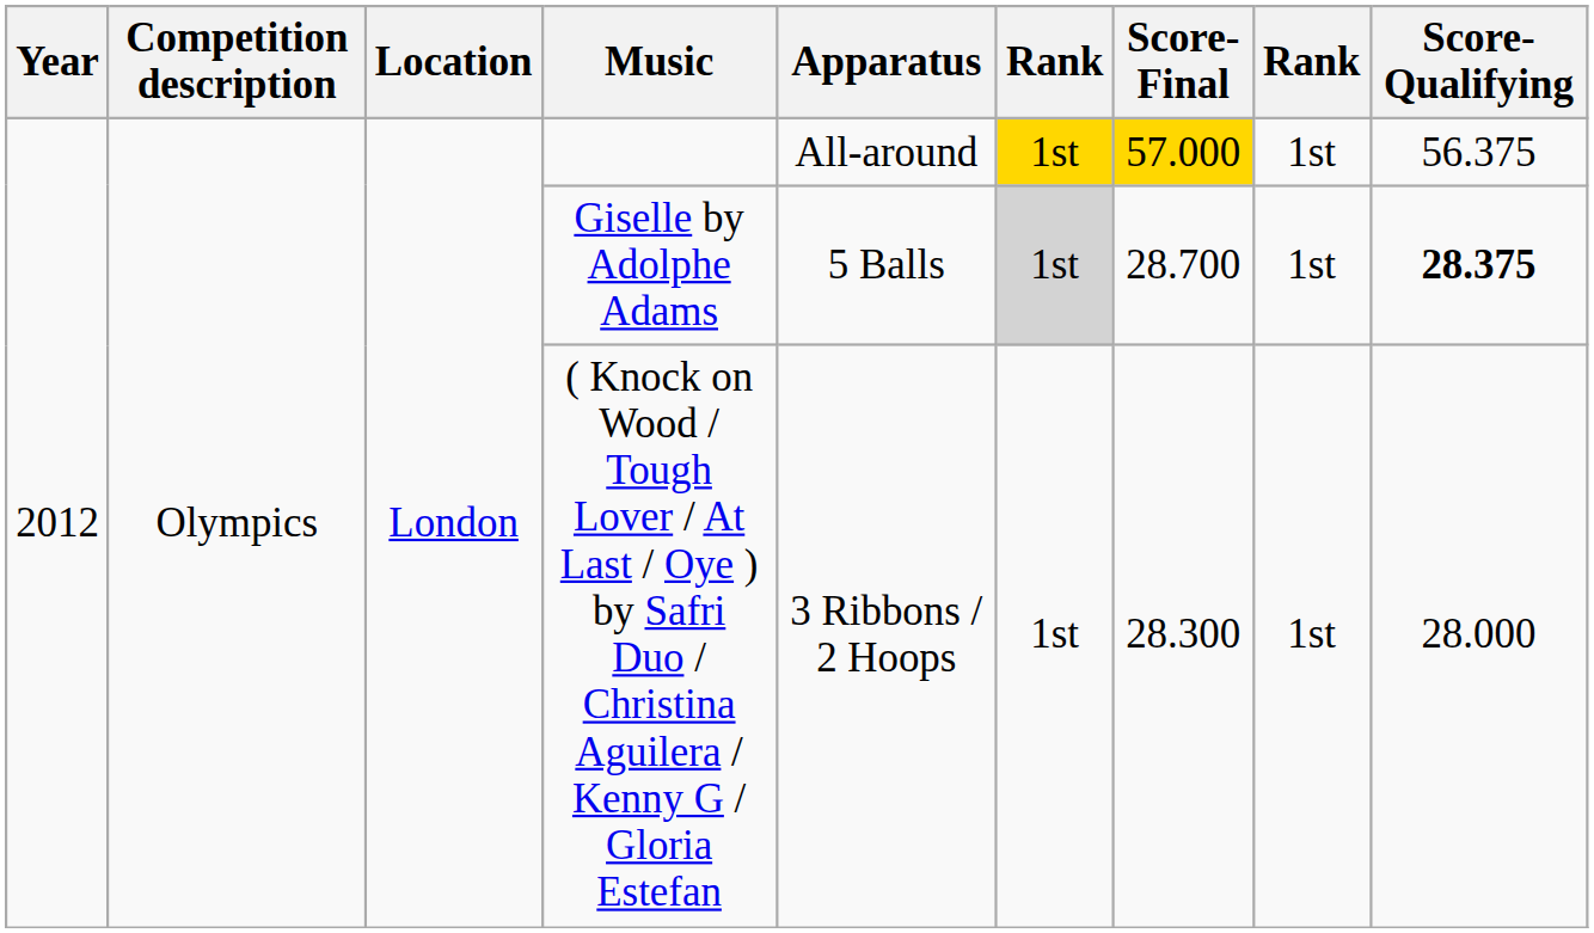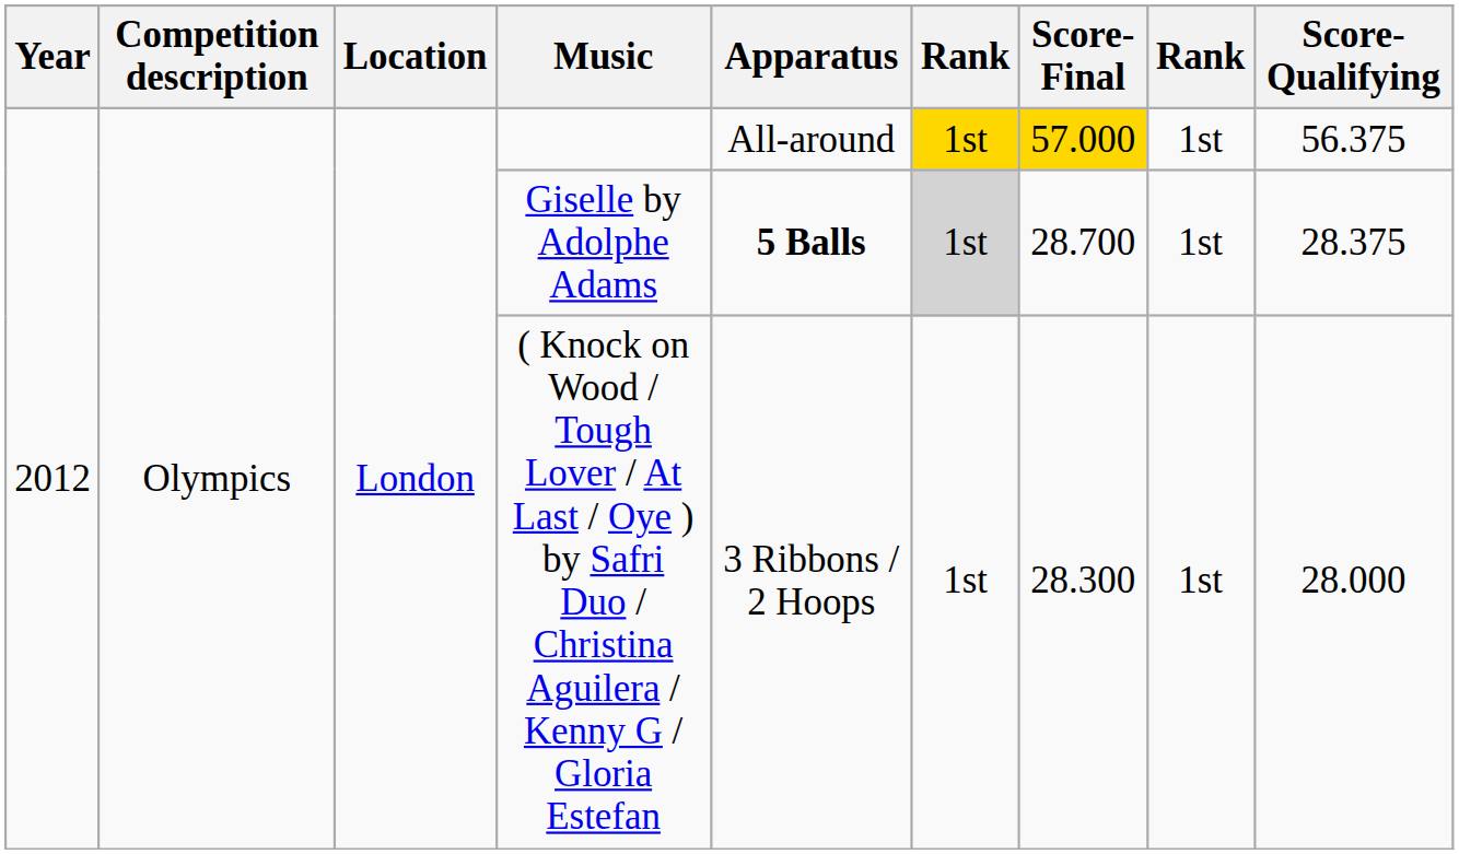Giselle by Adolphe Adams | Apparatus: normal -> bold
Giselle by Adolphe Adams | Score-Qualifying: bold -> normal
